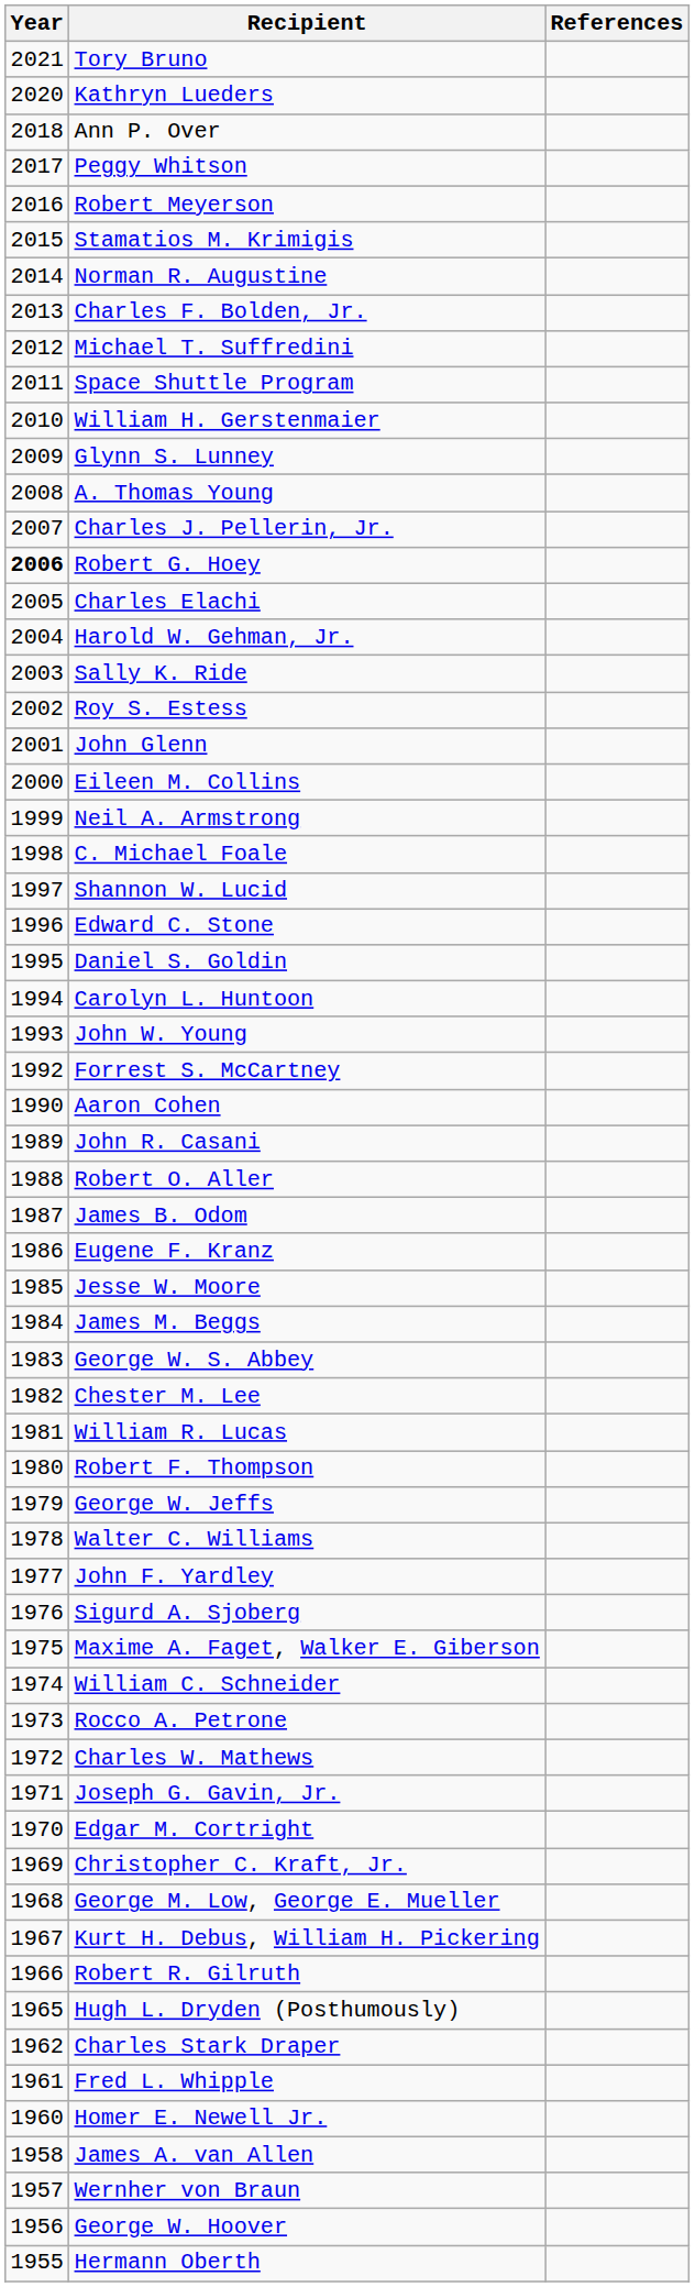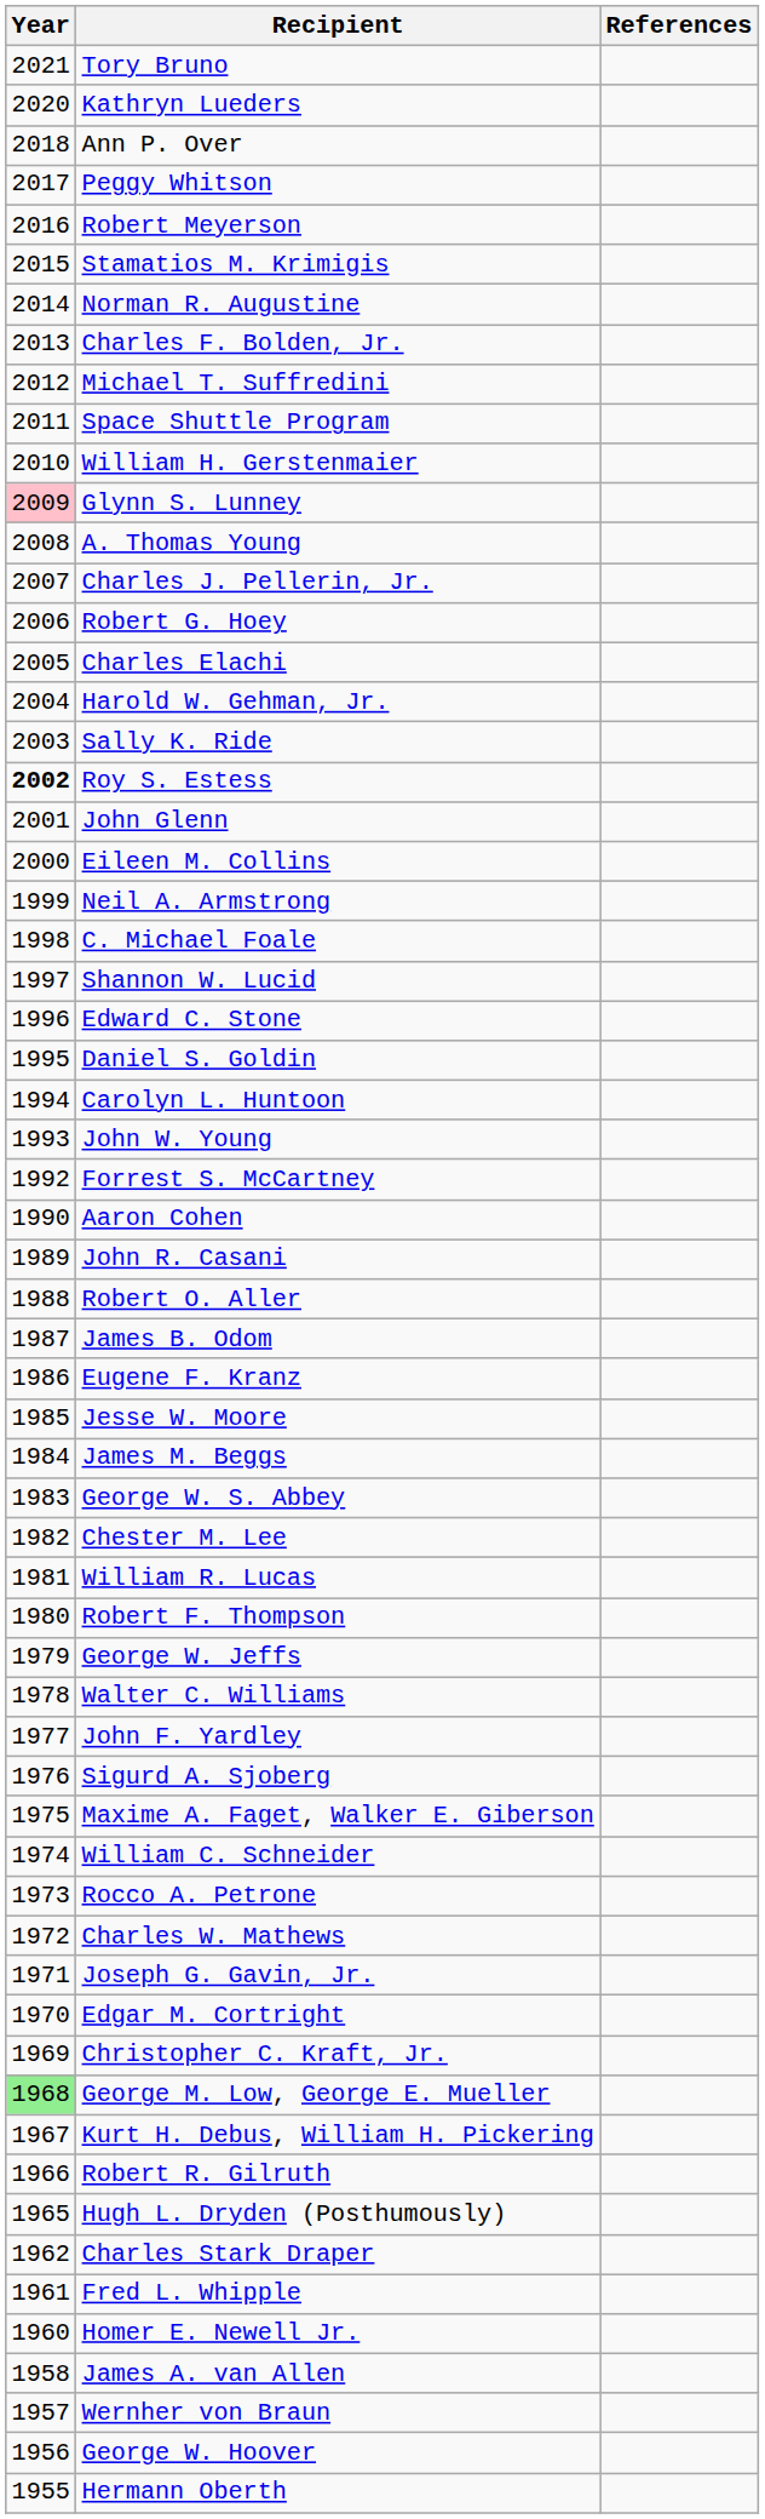Glynn S. Lunney | Year: no background -> pink background
Robert G. Hoey | Year: bold -> normal
Roy S. Estess | Year: normal -> bold
George M. Low, George E. Mueller | Year: no background -> lightgreen background
